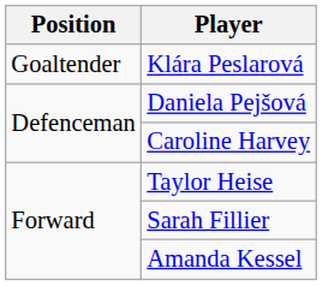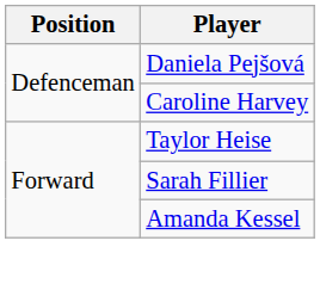- row: Goaltender | Klára Peslarová
